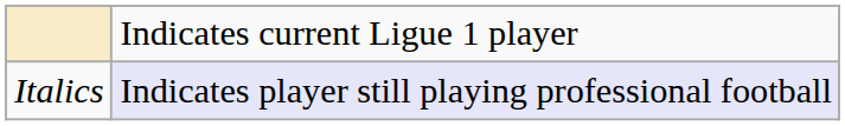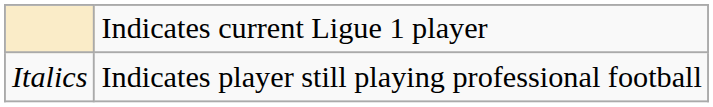Italics | column 2: lavender background -> no background
